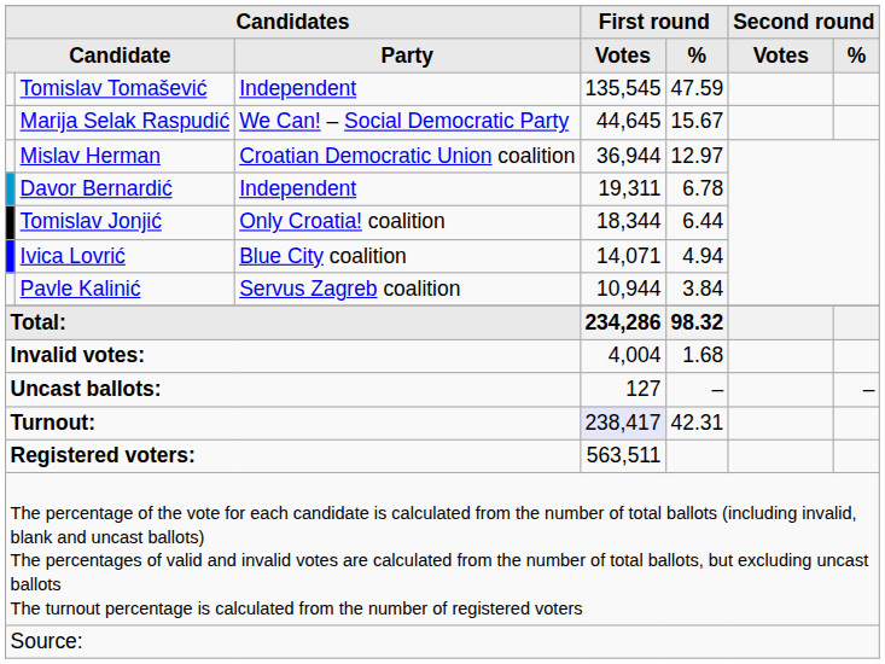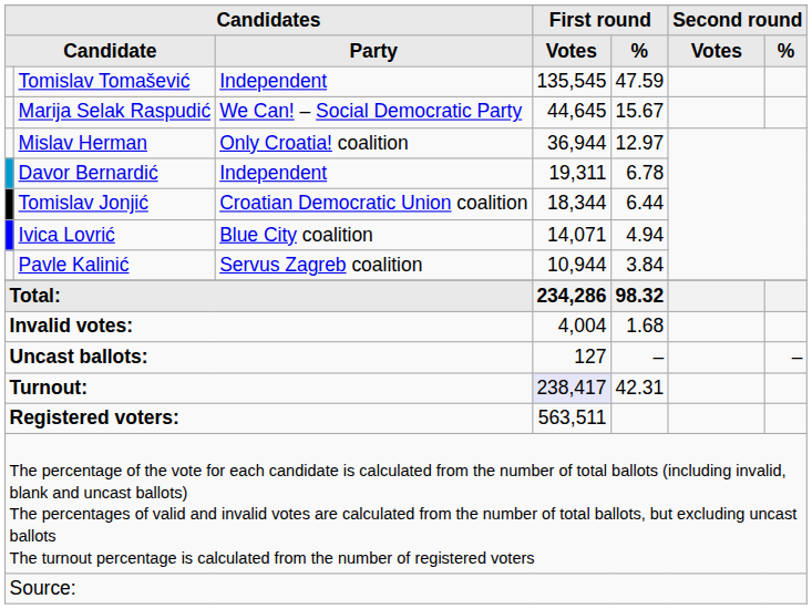Mislav Herman | Candidates / Party: Croatian Democratic Union coalition -> Only Croatia! coalition
Tomislav Jonjić | Candidates / Party: Only Croatia! coalition -> Croatian Democratic Union coalition
